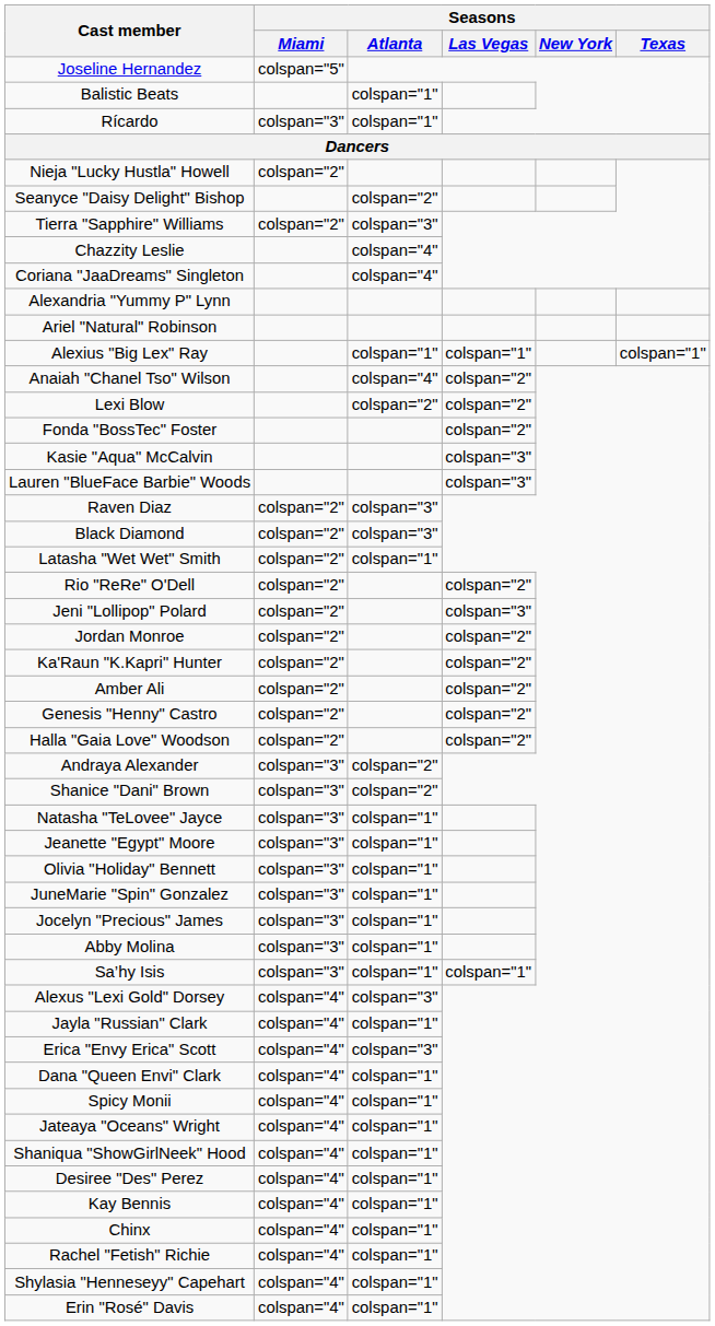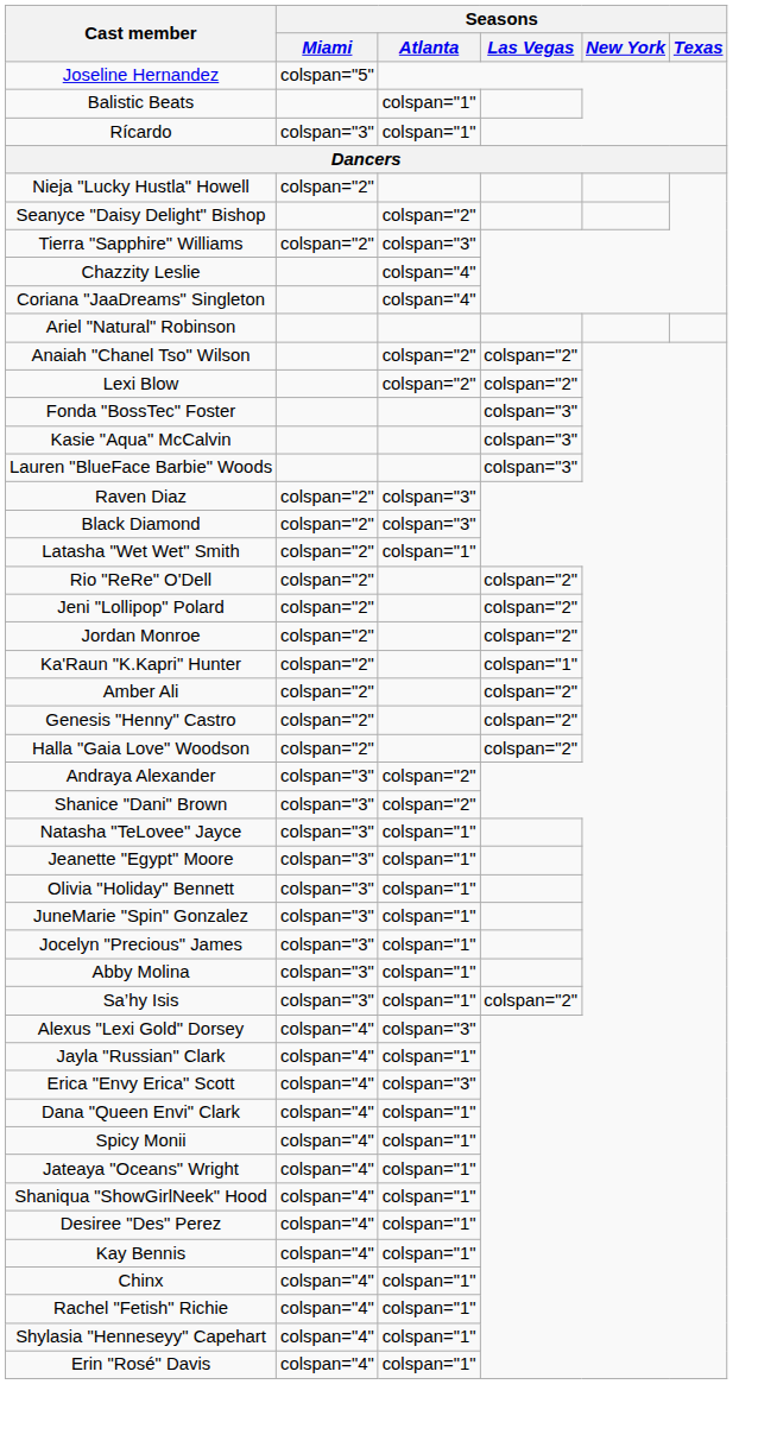- row: Alexandria "Yummy P" Lynn
- row: Alexius "Big Lex" Ray | colspan="1" | colspan="1" | colspan="1"
Anaiah "Chanel Tso" Wilson | Seasons / Atlanta: colspan="4" -> colspan="2"
Fonda "BossTec" Foster | Seasons / Las Vegas: colspan="2" -> colspan="3"
Jeni "Lollipop" Polard | Seasons / Las Vegas: colspan="3" -> colspan="2"
Ka'Raun "K.Kapri" Hunter | Seasons / Las Vegas: colspan="2" -> colspan="1"
Sa’hy Isis | Seasons / Las Vegas: colspan="1" -> colspan="2"
